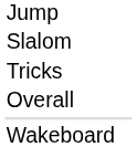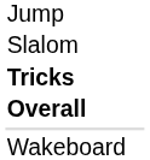Tricks | column 1: normal -> bold
Overall | column 1: normal -> bold
